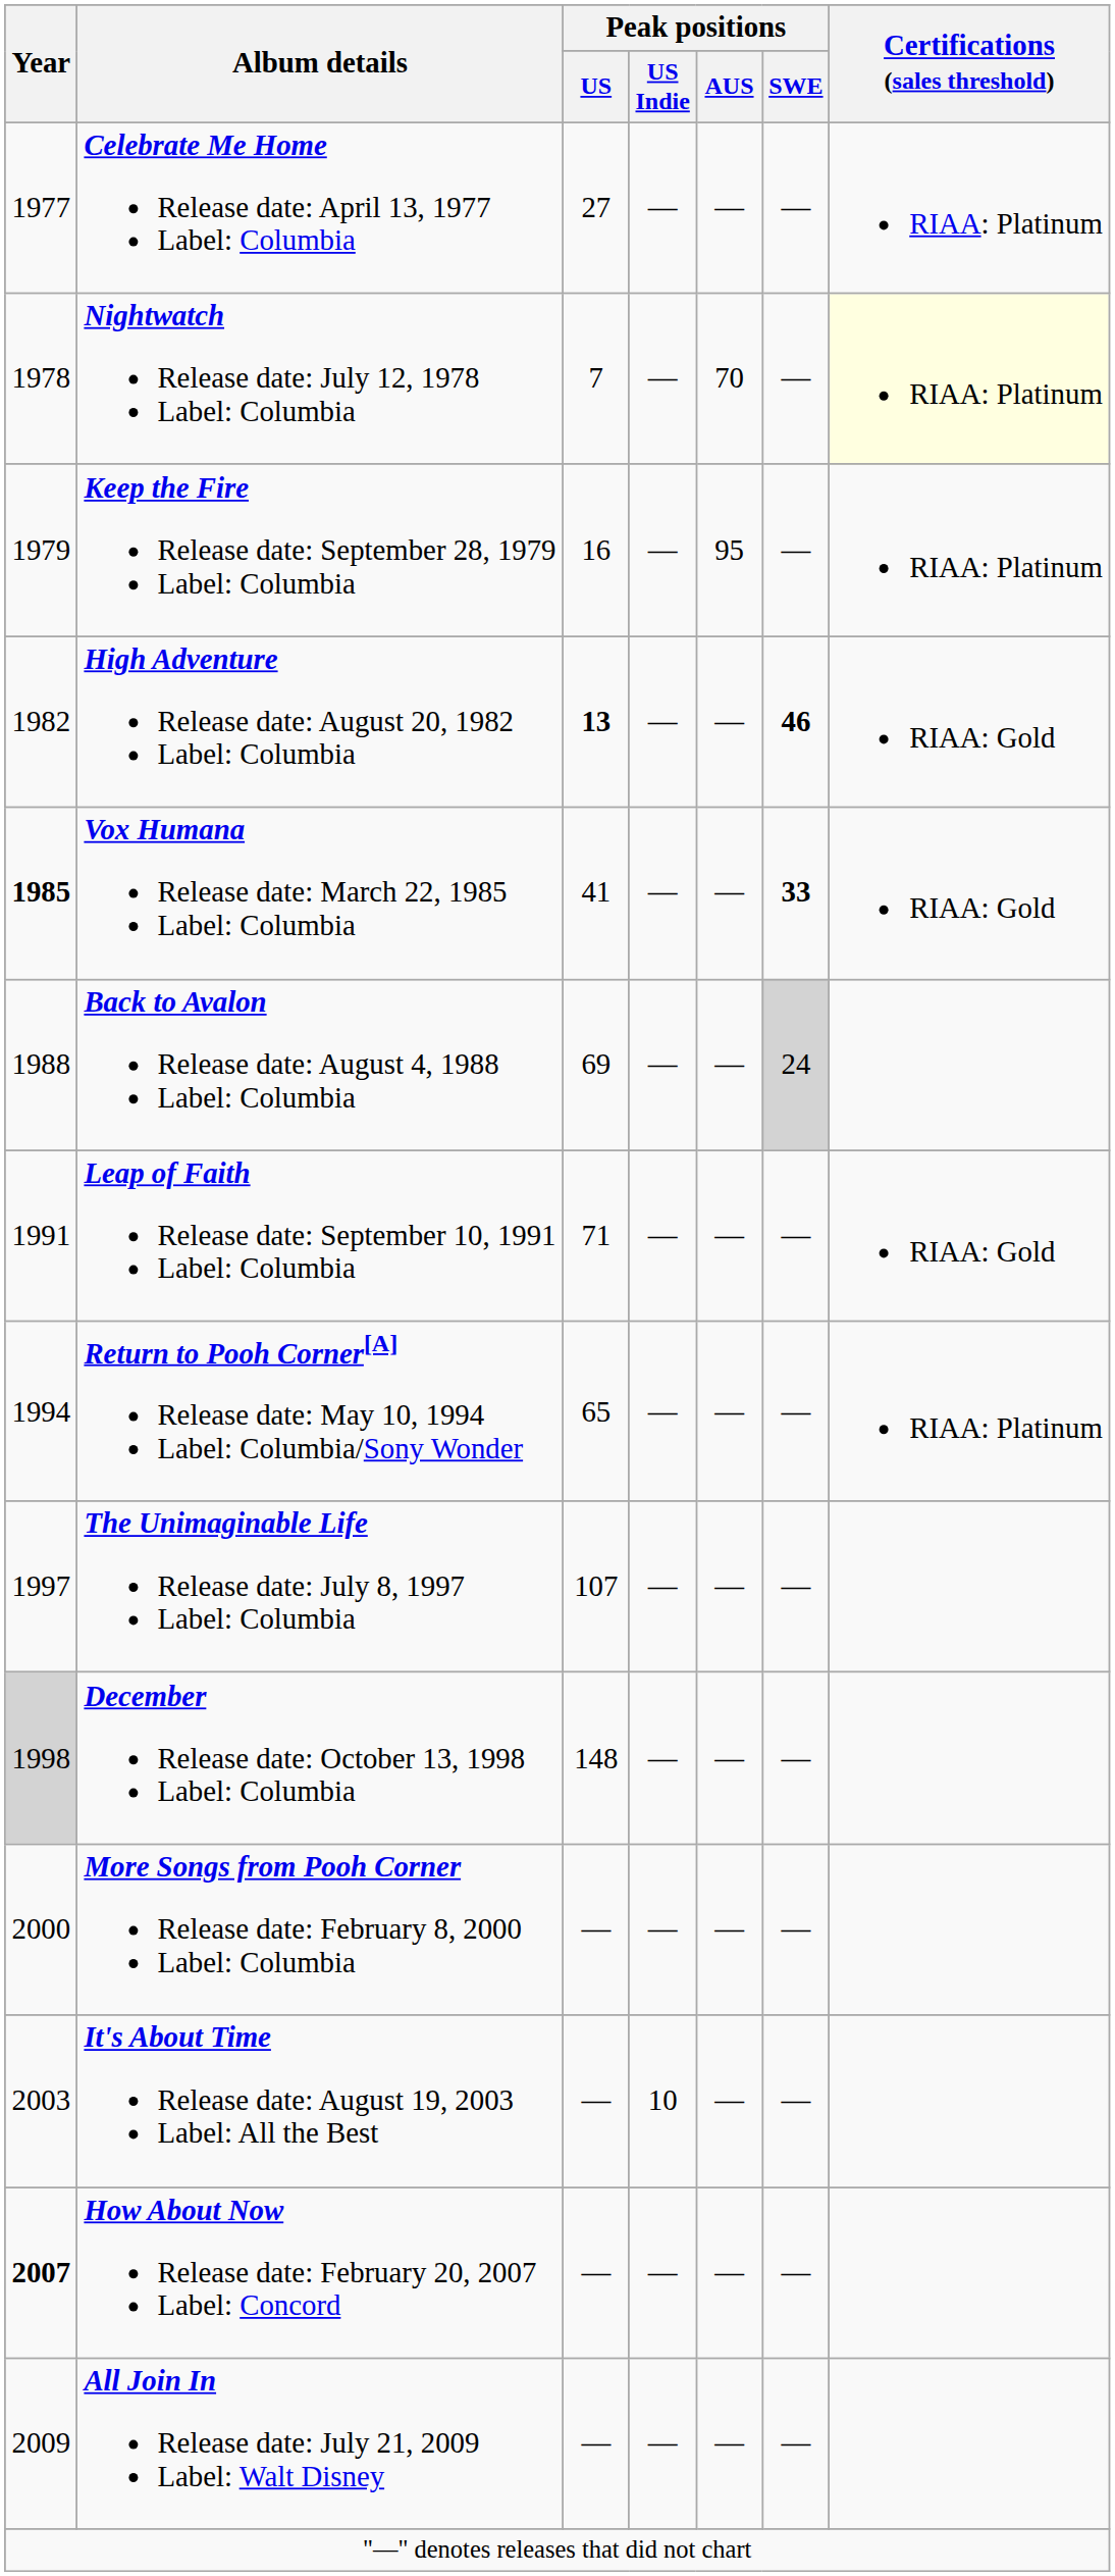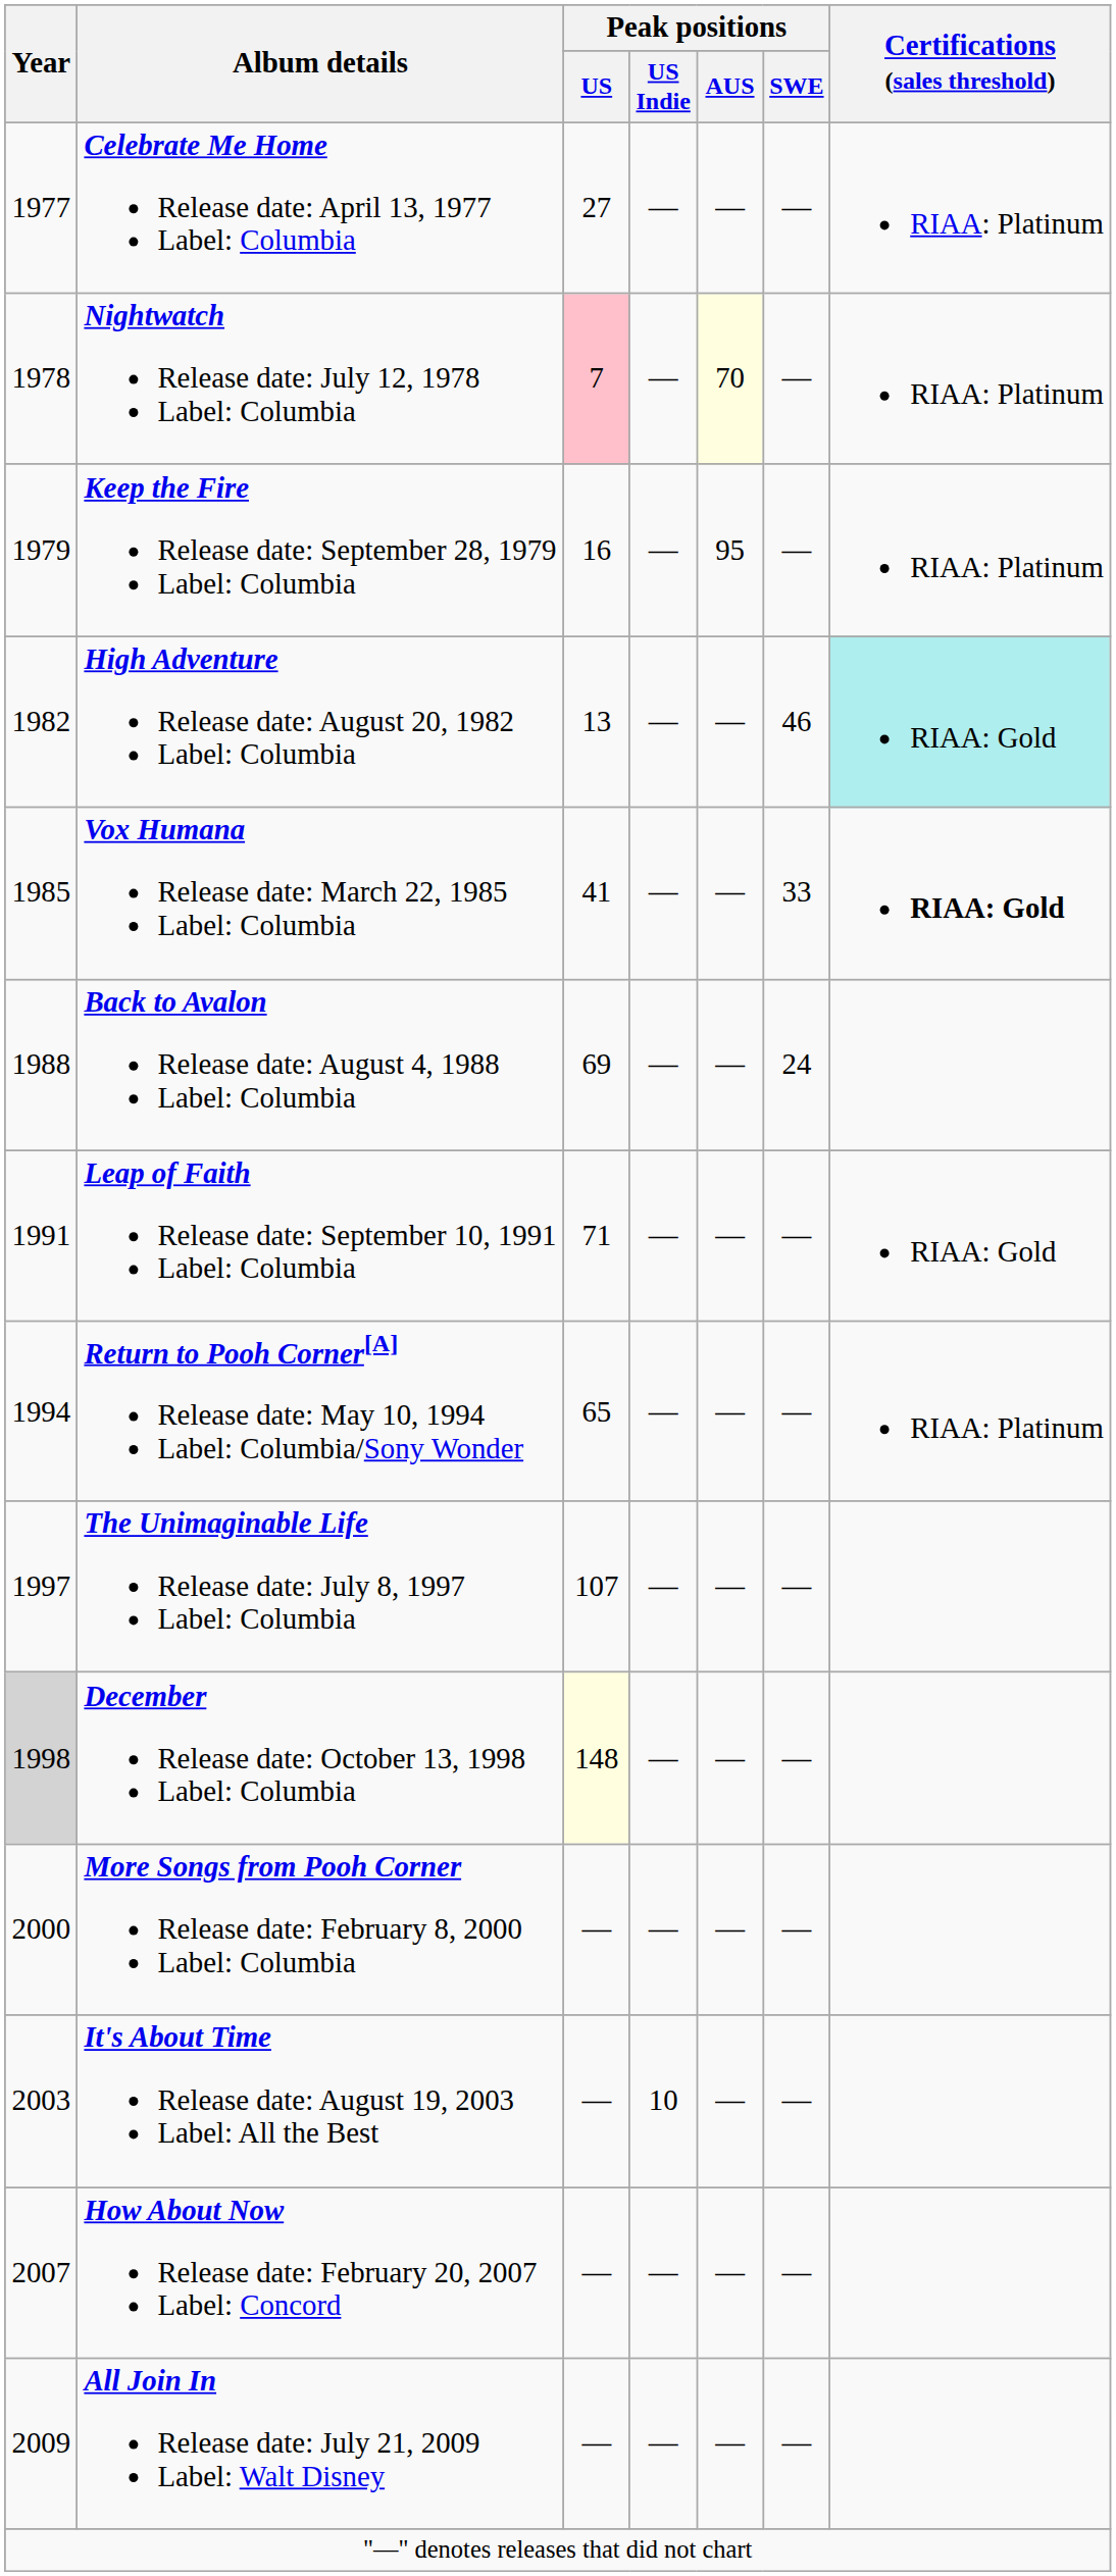Nightwatch Release date: July 12, 1978 Label: Columbia | Peak positions / US: no background -> pink background
Nightwatch Release date: July 12, 1978 Label: Columbia | Peak positions / AUS: no background -> lightyellow background
Nightwatch Release date: July 12, 1978 Label: Columbia | Certifications (sales threshold): lightyellow background -> no background
High Adventure Release date: August 20, 1982 Label: Columbia | Peak positions / US: bold -> normal
High Adventure Release date: August 20, 1982 Label: Columbia | Peak positions / SWE: bold -> normal
High Adventure Release date: August 20, 1982 Label: Columbia | Certifications (sales threshold): no background -> paleturquoise background
Vox Humana Release date: March 22, 1985 Label: Columbia | Year: bold -> normal
Vox Humana Release date: March 22, 1985 Label: Columbia | Peak positions / SWE: bold -> normal
Vox Humana Release date: March 22, 1985 Label: Columbia | Certifications (sales threshold): normal -> bold
Back to Avalon Release date: August 4, 1988 Label: Columbia | Peak positions / SWE: lightgrey background -> no background
December Release date: October 13, 1998 Label: Columbia | Peak positions / US: no background -> lightyellow background
How About Now Release date: February 20, 2007 Label: Concord | Year: bold -> normal
